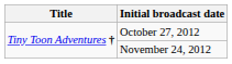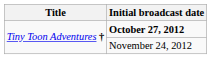October 27, 2012 | Initial broadcast date: normal -> bold
